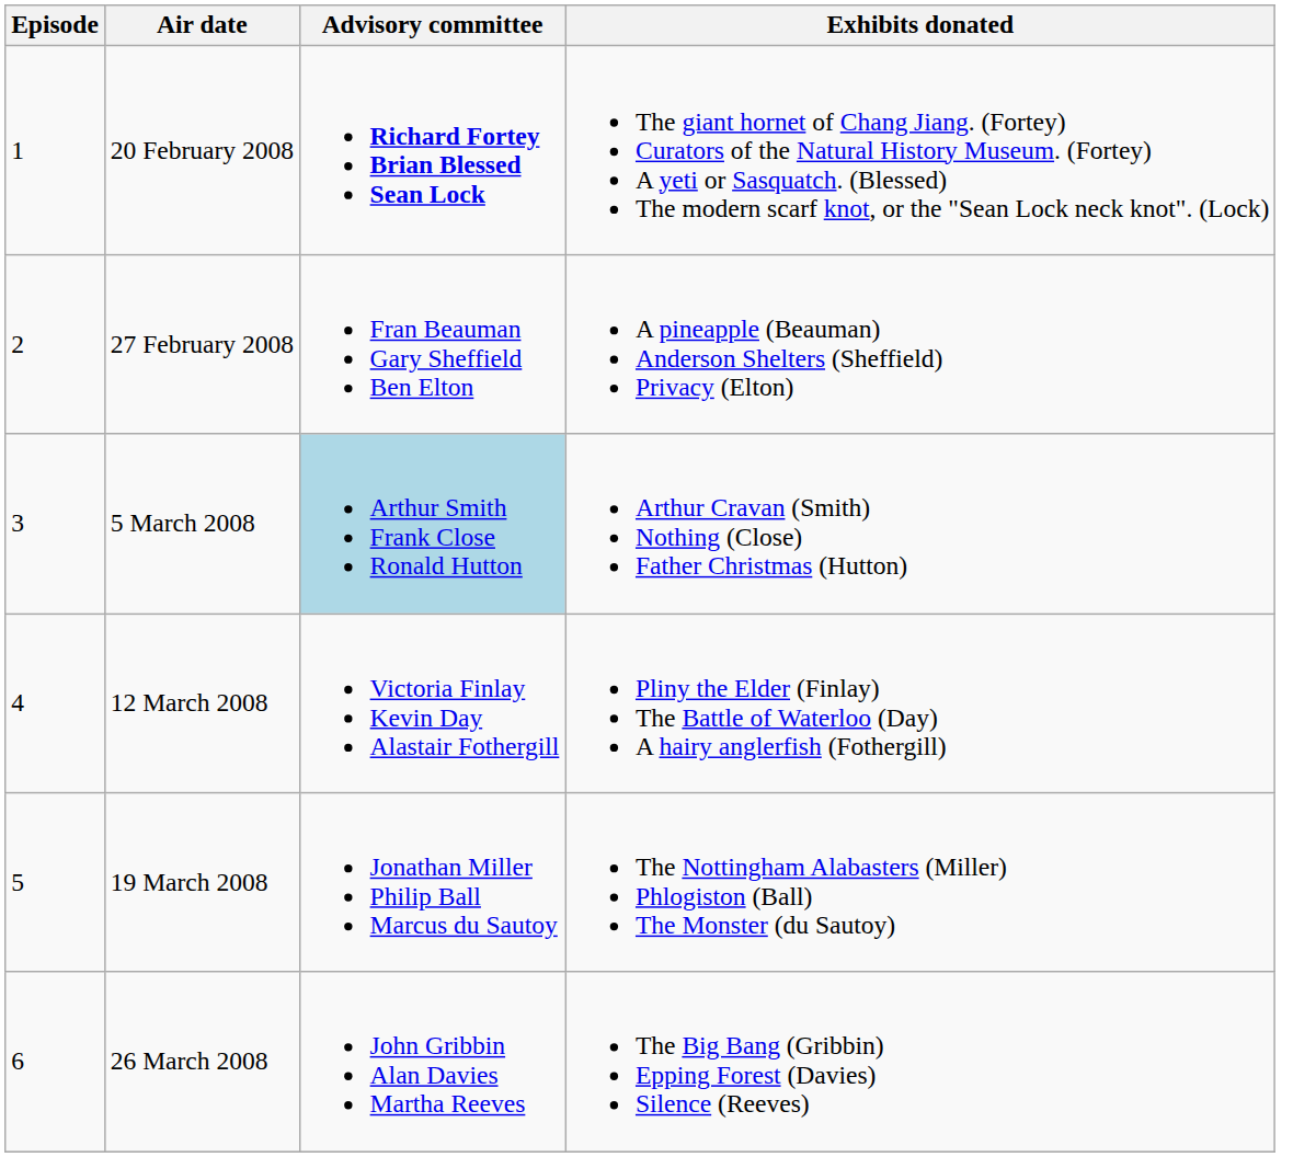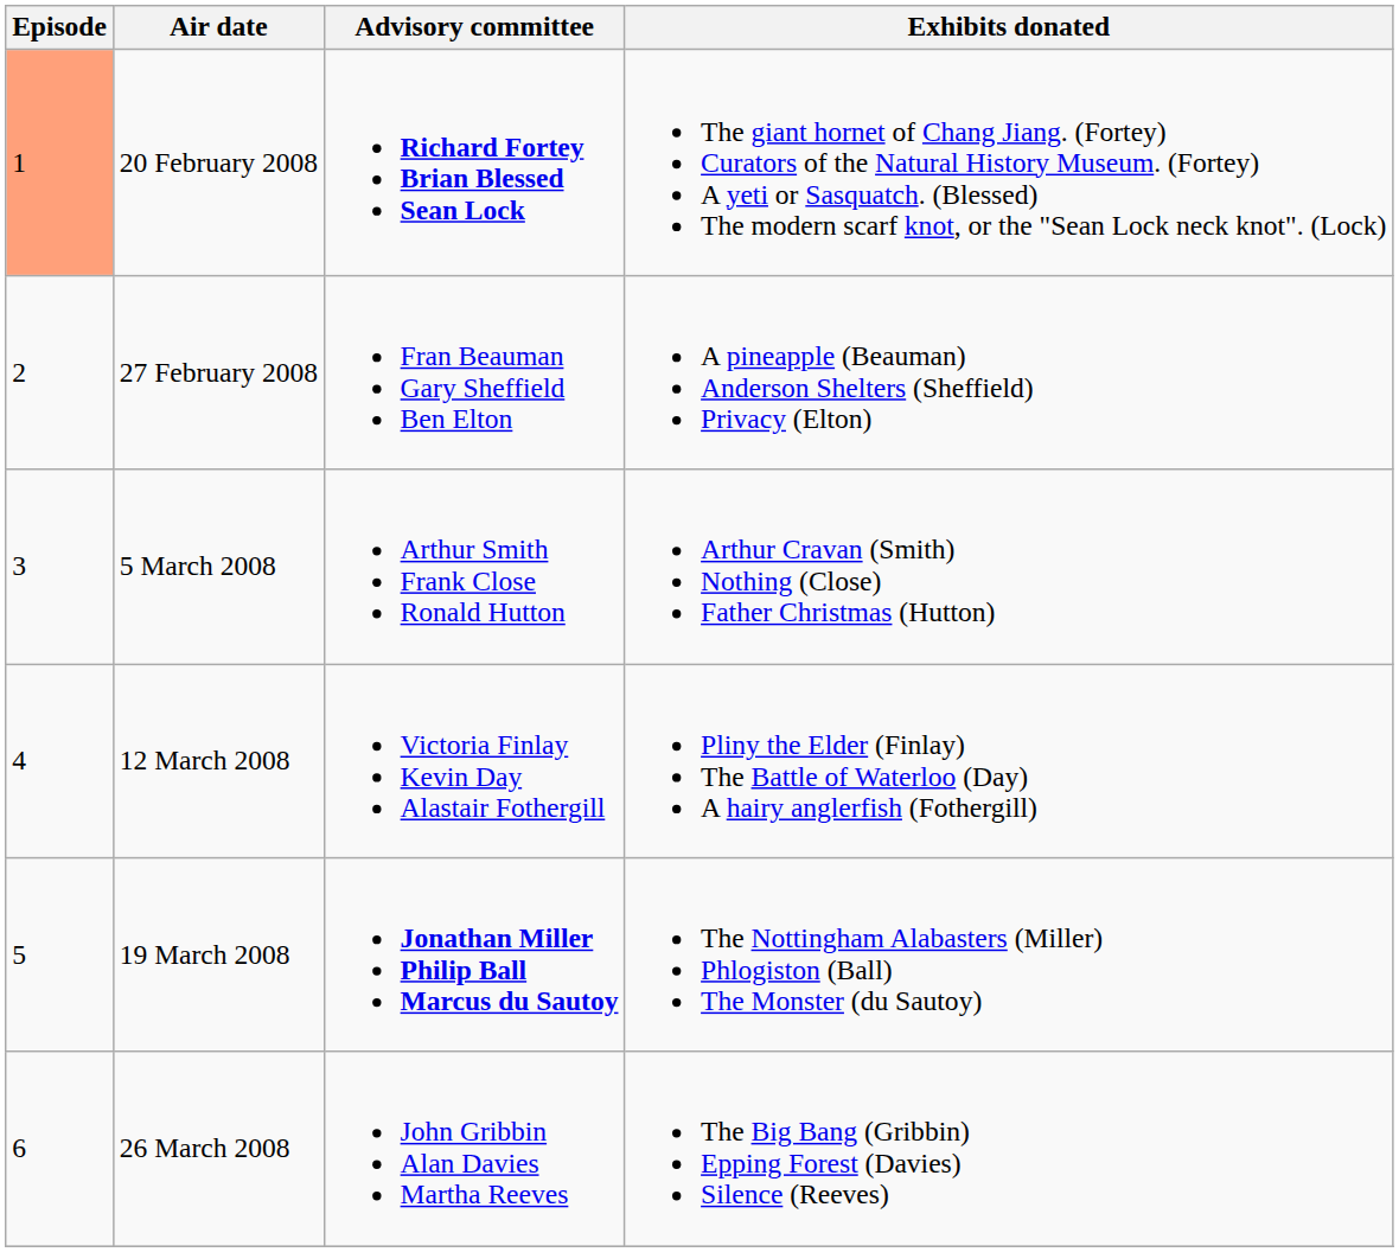20 February 2008 | Episode: no background -> lightsalmon background
5 March 2008 | Advisory committee: lightblue background -> no background
19 March 2008 | Advisory committee: normal -> bold
